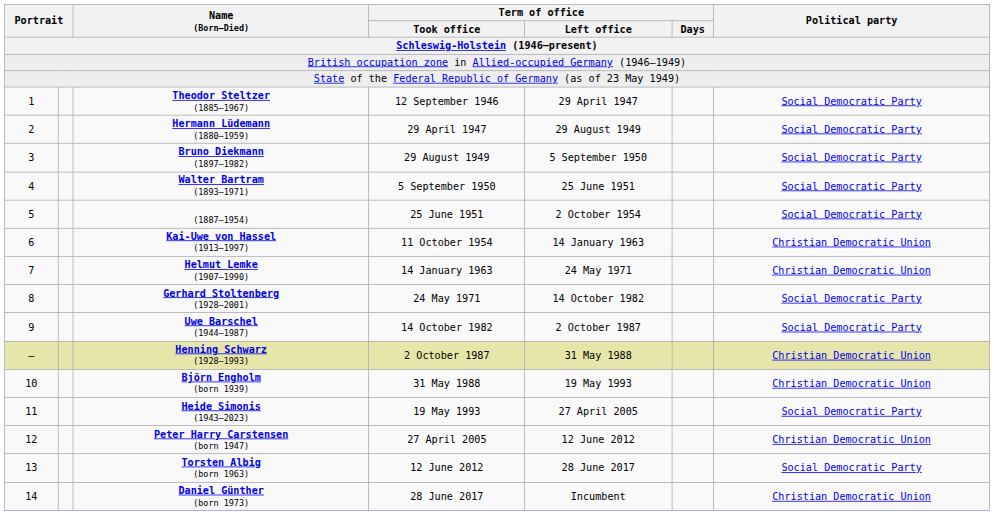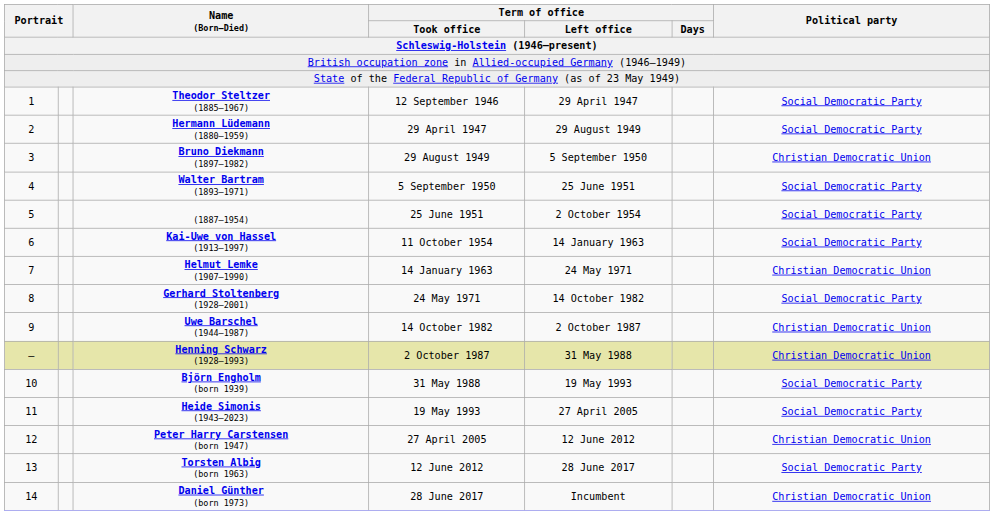Bruno Diekmann (1897–1982) | Political party / Schleswig-Holstein (1946–present): Social Democratic Party -> Christian Democratic Union
Kai-Uwe von Hassel (1913–1997) | Political party / Schleswig-Holstein (1946–present): Christian Democratic Union -> Social Democratic Party
Uwe Barschel (1944–1987) | Political party / Schleswig-Holstein (1946–present): Social Democratic Party -> Christian Democratic Union
Björn Engholm (born 1939) | Political party / Schleswig-Holstein (1946–present): Christian Democratic Union -> Social Democratic Party
